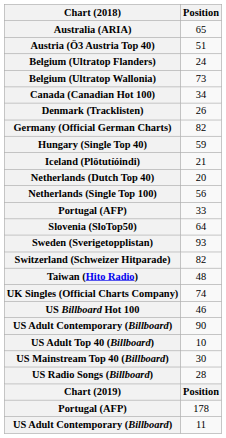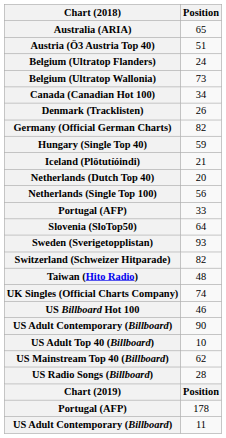row 22 | Position: 30 -> 62
